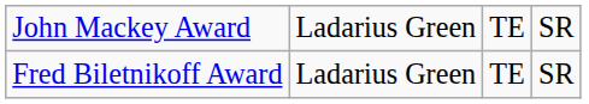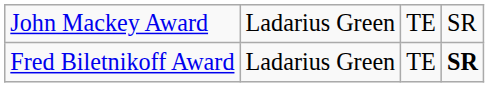Fred Biletnikoff Award | column 4: normal -> bold
